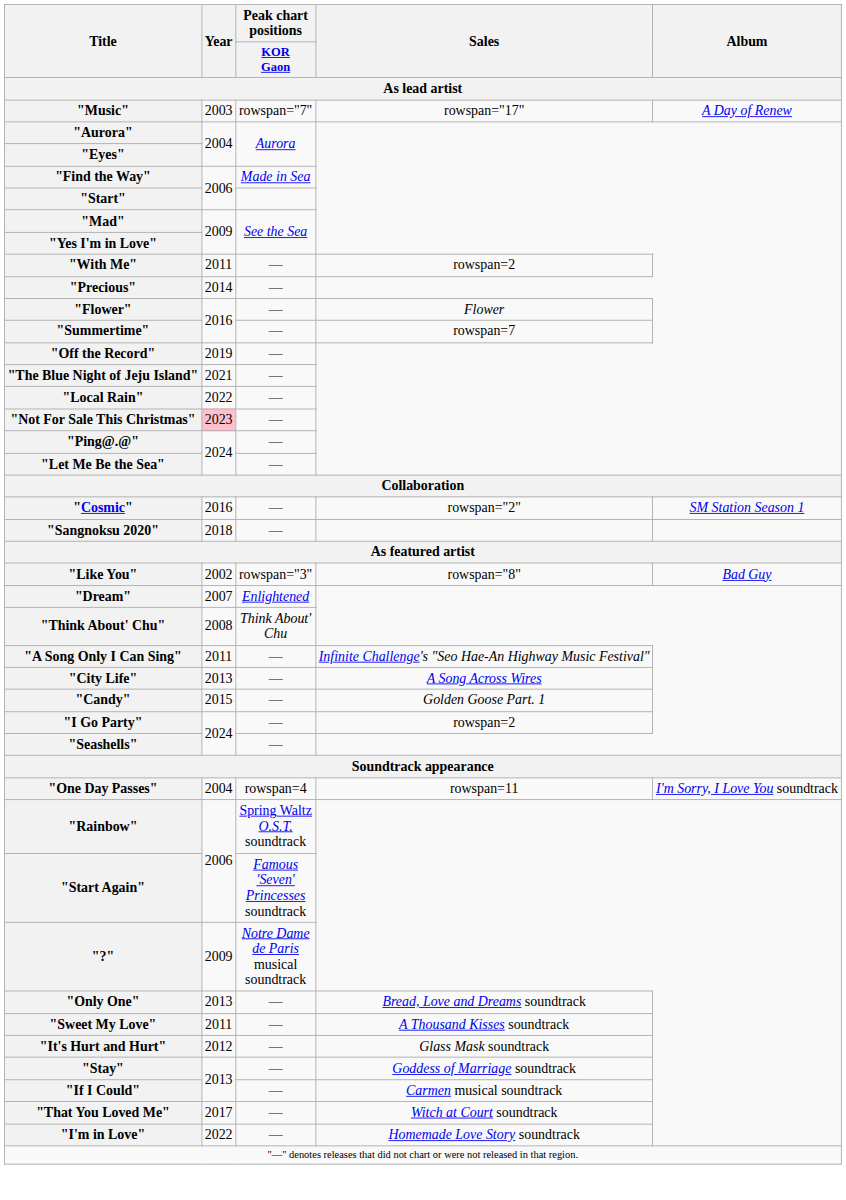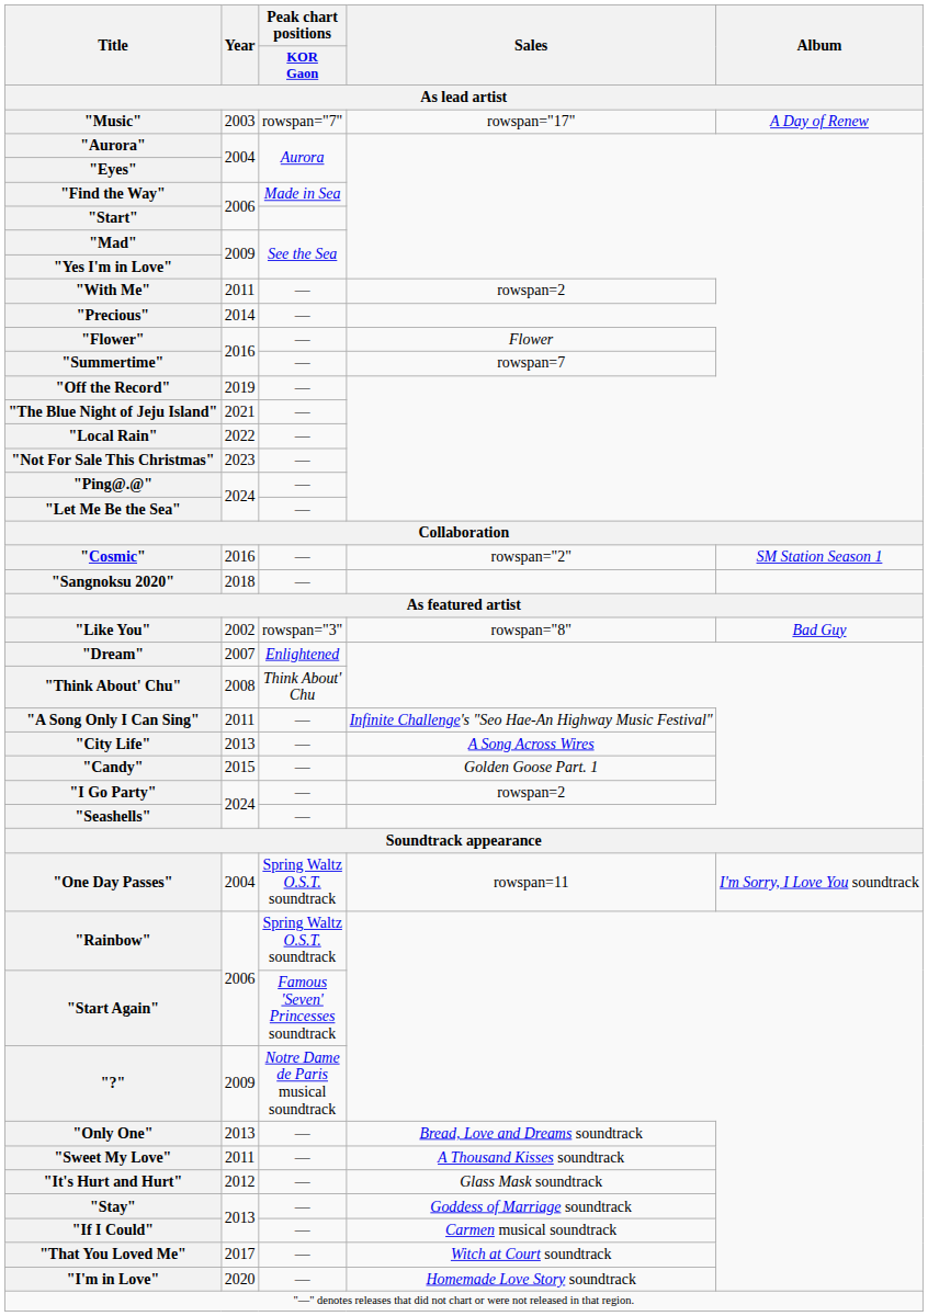"Not For Sale This Christmas" | Year: pink background -> no background
"One Day Passes" | Peak chart positions / KOR Gaon: rowspan=4 -> Spring Waltz O.S.T. soundtrack
"I'm in Love" | Year: 2022 -> 2020
